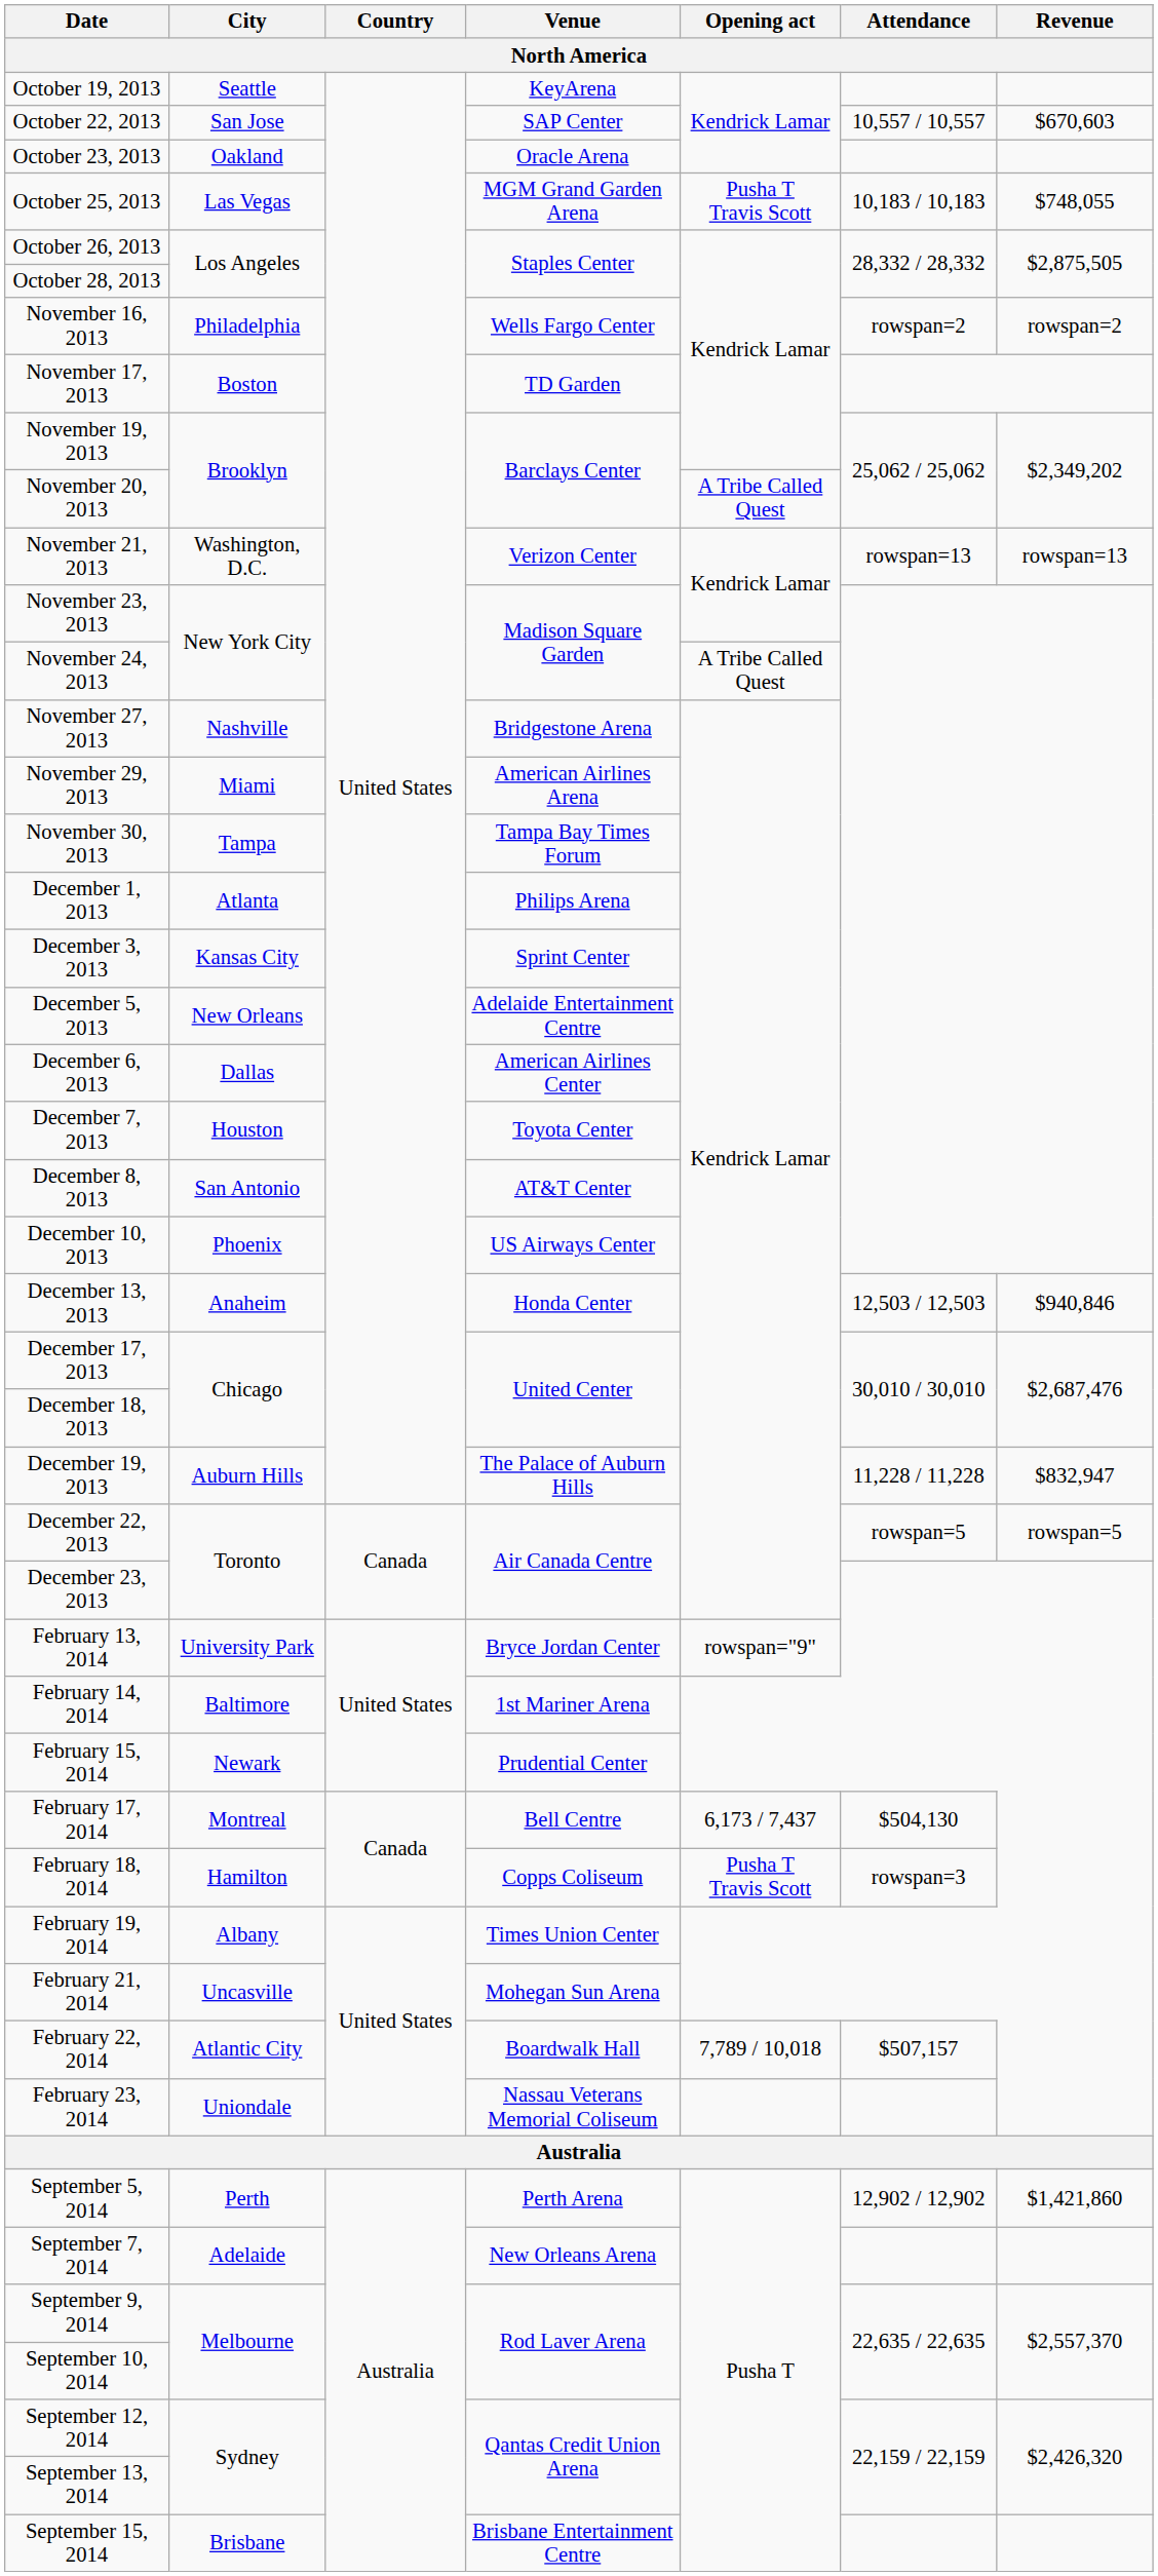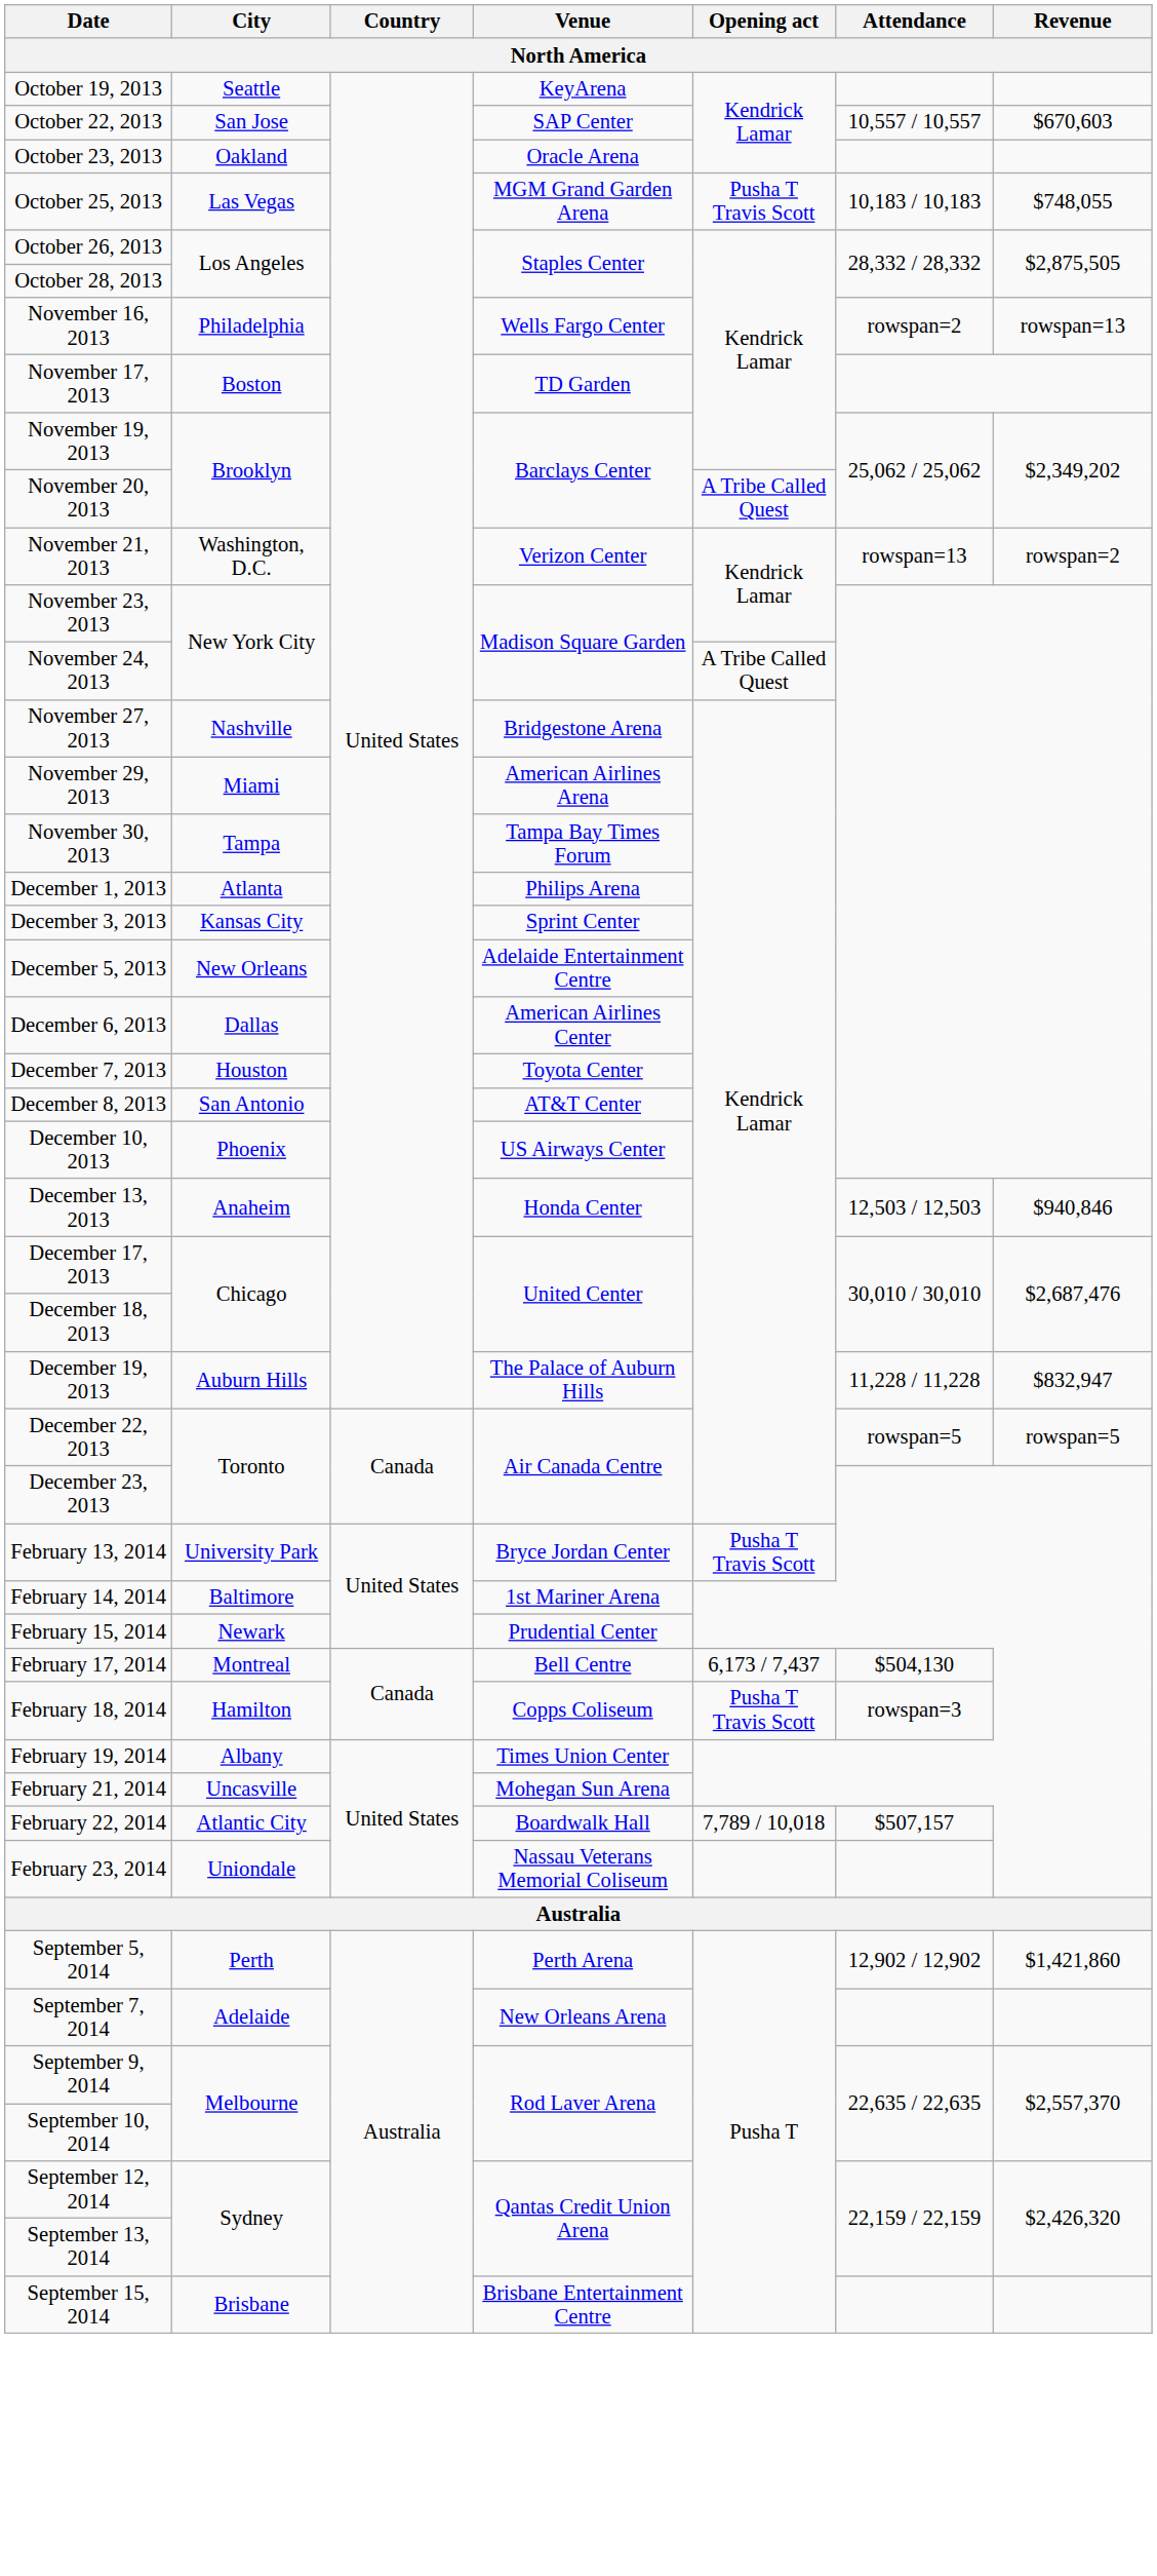November 16, 2013 | Revenue: rowspan=2 -> rowspan=13
November 21, 2013 | Revenue: rowspan=13 -> rowspan=2
February 13, 2014 | Opening act: rowspan="9" -> Pusha T Travis Scott
